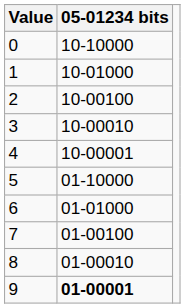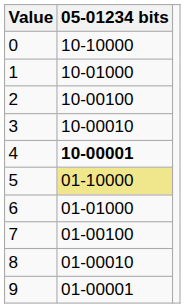4 | 05-01234 bits: normal -> bold
5 | 05-01234 bits: no background -> khaki background
9 | 05-01234 bits: bold -> normal
